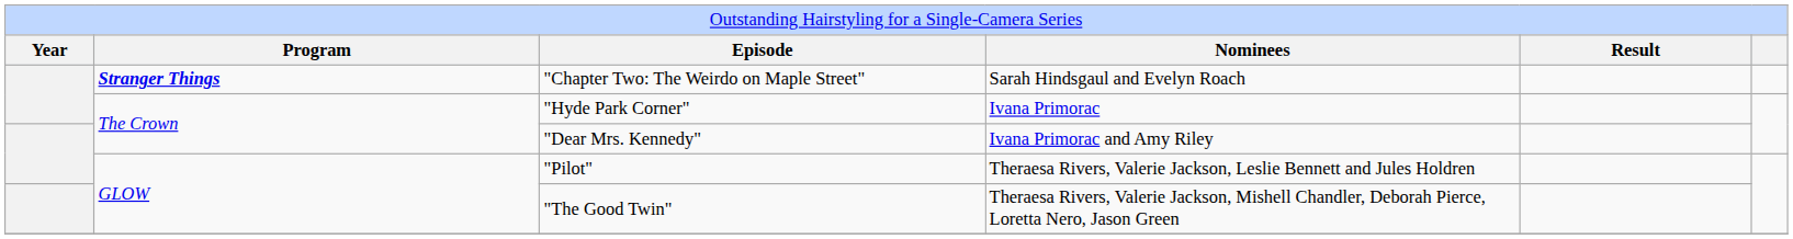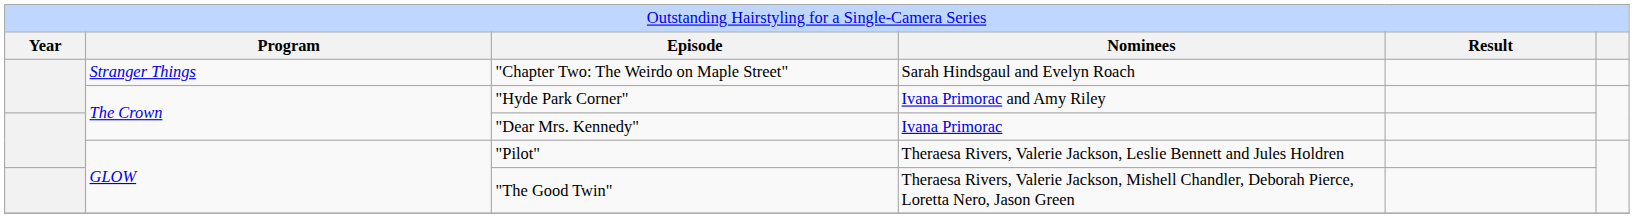"Chapter Two: The Weirdo on Maple Street" | column 2: bold -> normal
"Hyde Park Corner" | column 4: Ivana Primorac -> Ivana Primorac and Amy Riley
"Dear Mrs. Kennedy" | column 4: Ivana Primorac and Amy Riley -> Ivana Primorac
